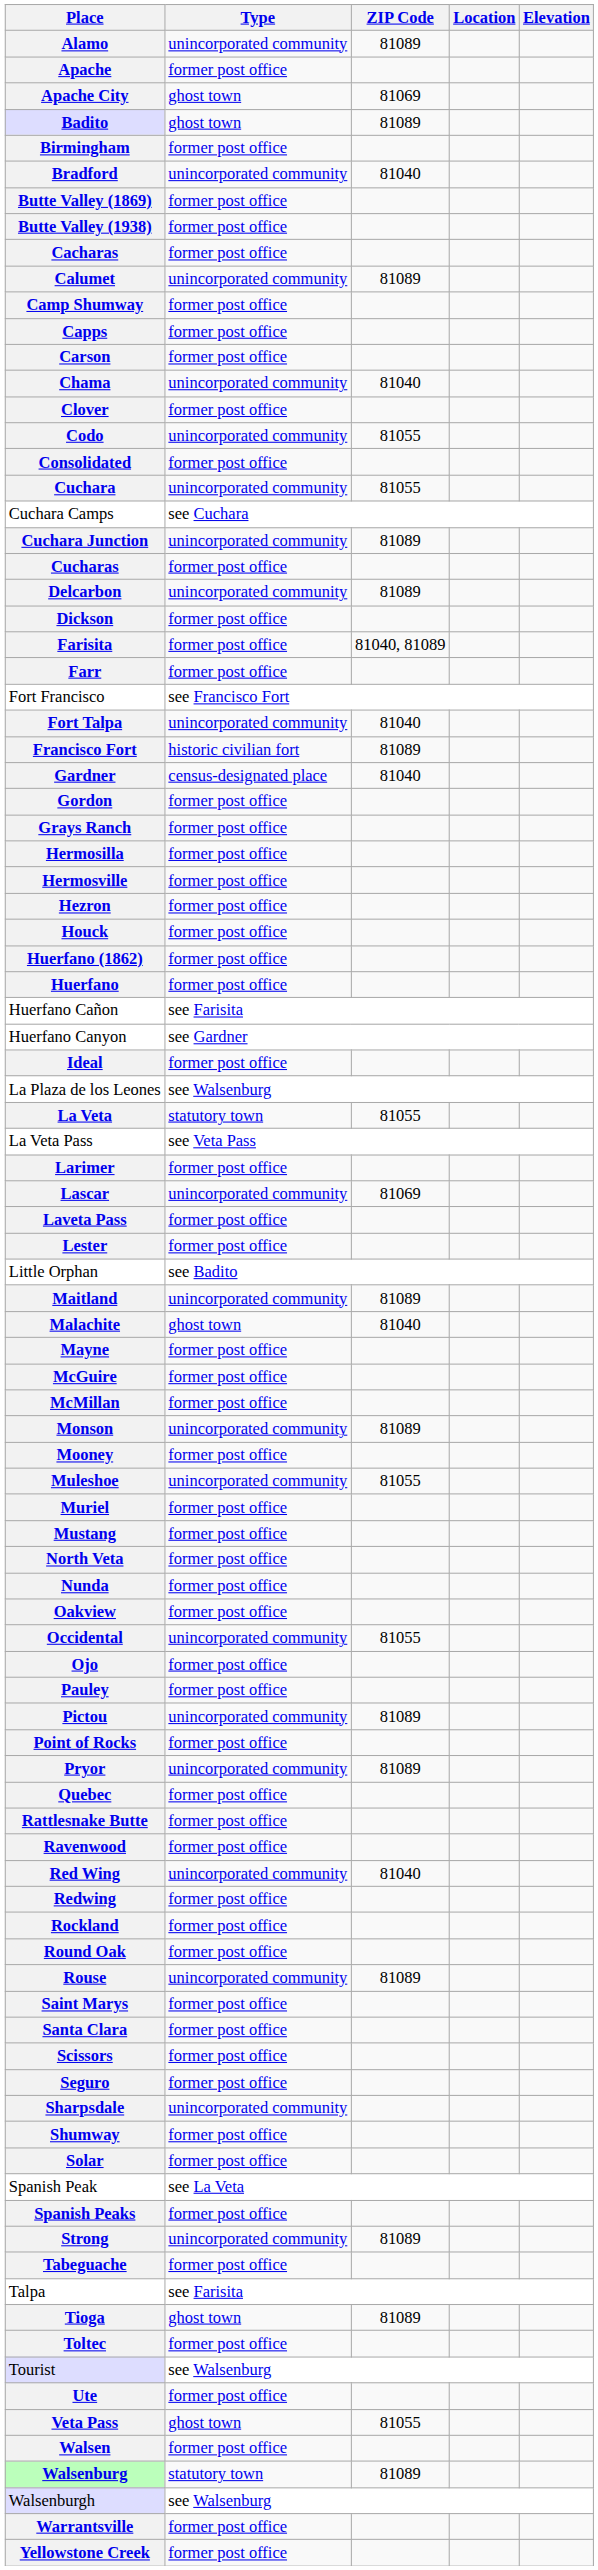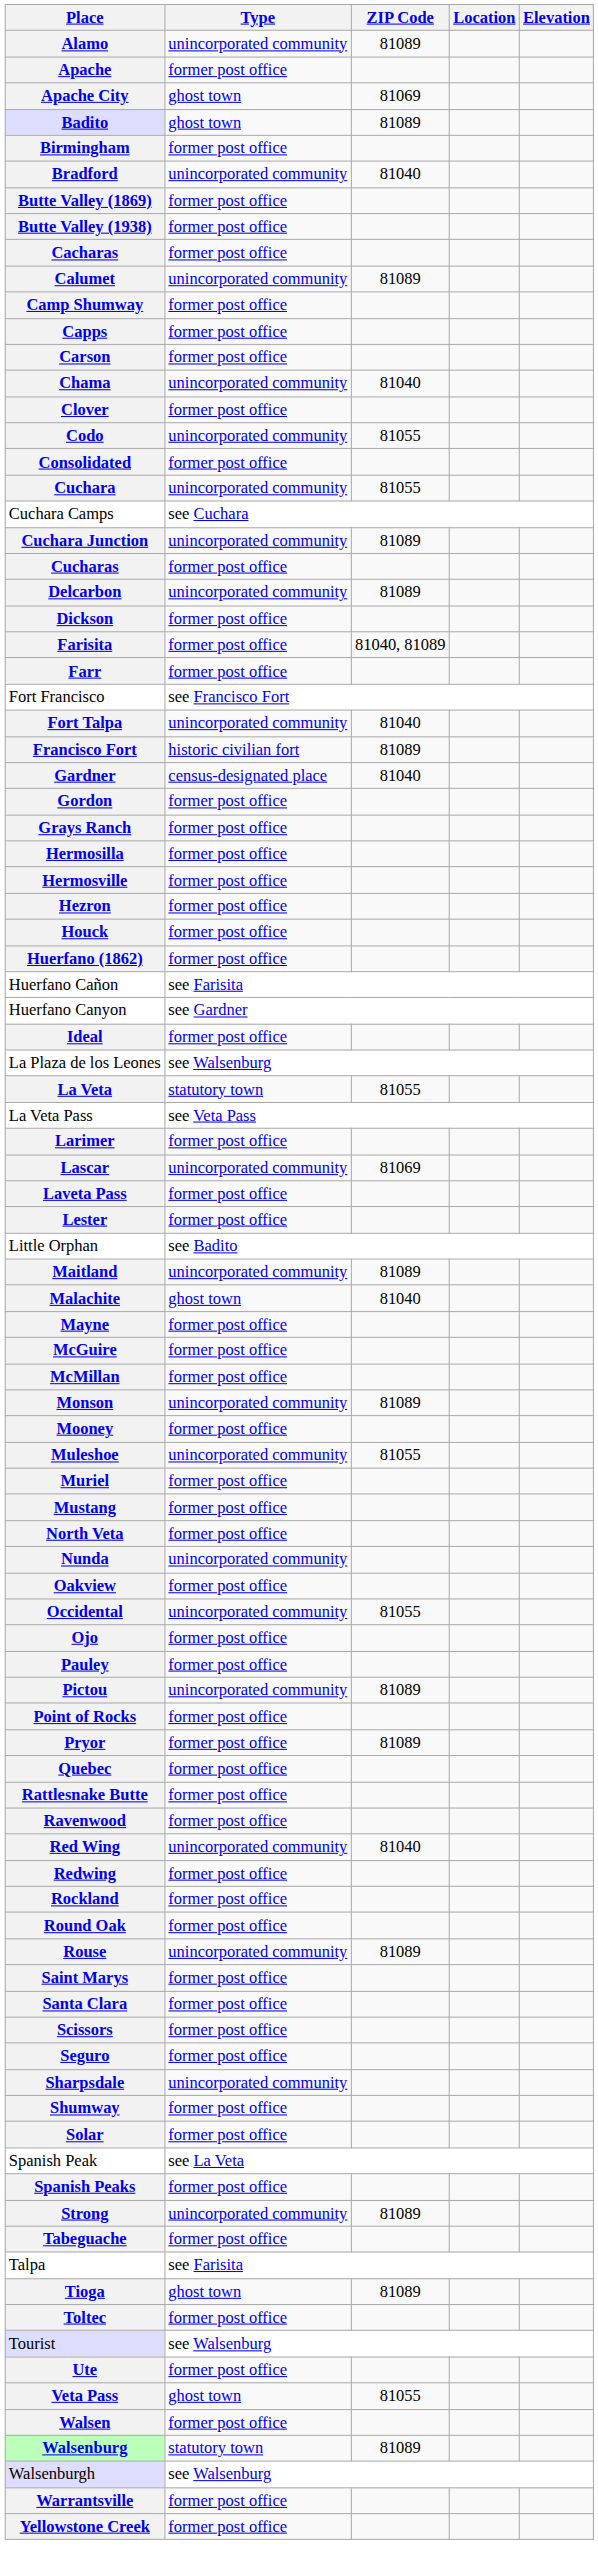- row: Huerfano | former post office
Nunda | Type: former post office -> unincorporated community
Pryor | Type: unincorporated community -> former post office
